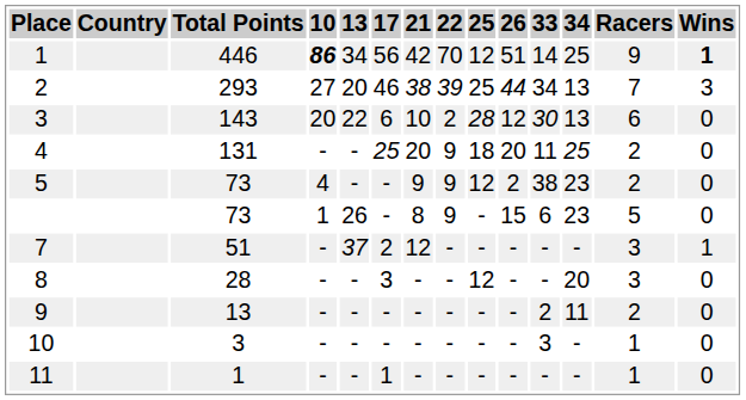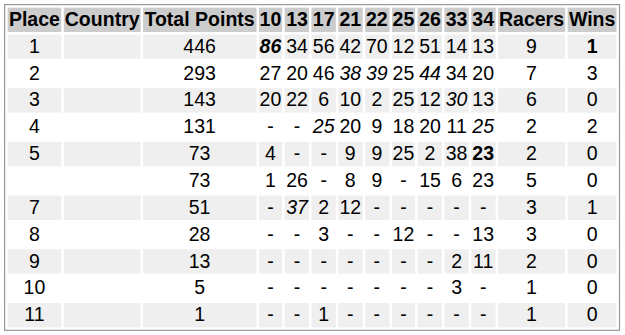row 2 | 34: 25 -> 13
row 3 | 34: 13 -> 20
row 4 | 25: 28 -> 25
row 5 | Wins: 0 -> 2
row 6 | 25: 12 -> 25
row 6 | 34: normal -> bold
row 9 | 34: 20 -> 13
row 11 | Total Points: 3 -> 5
